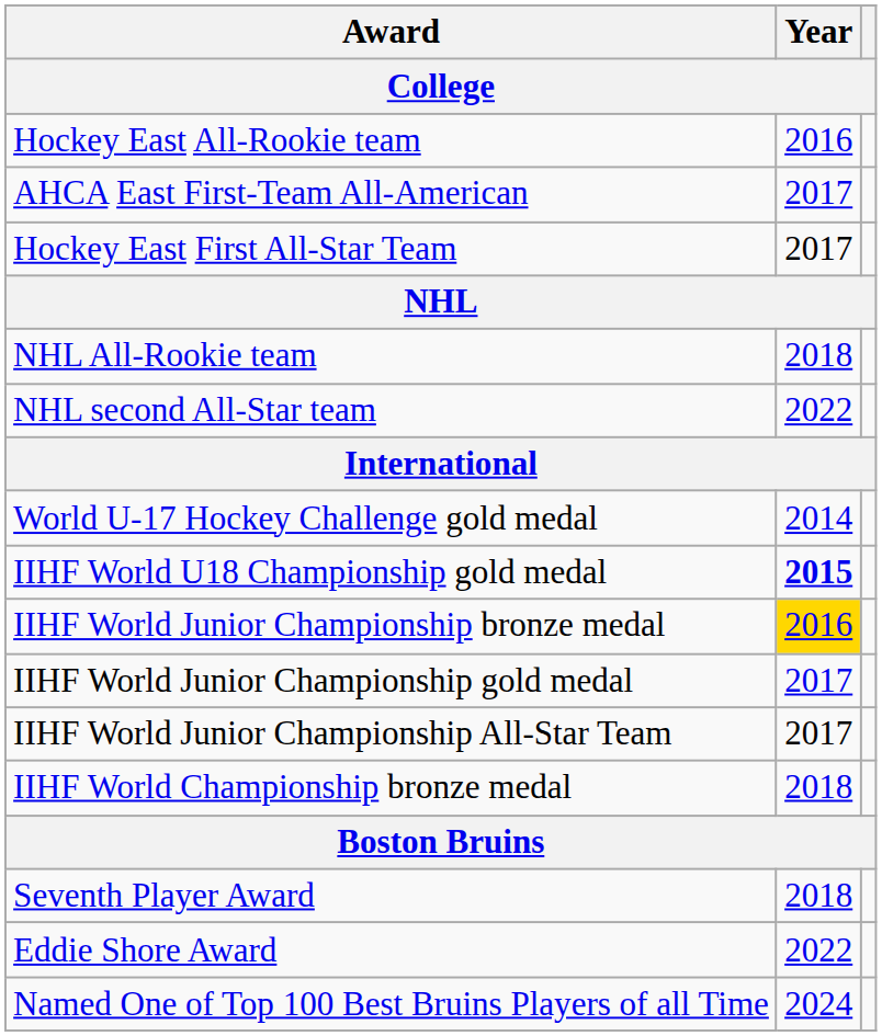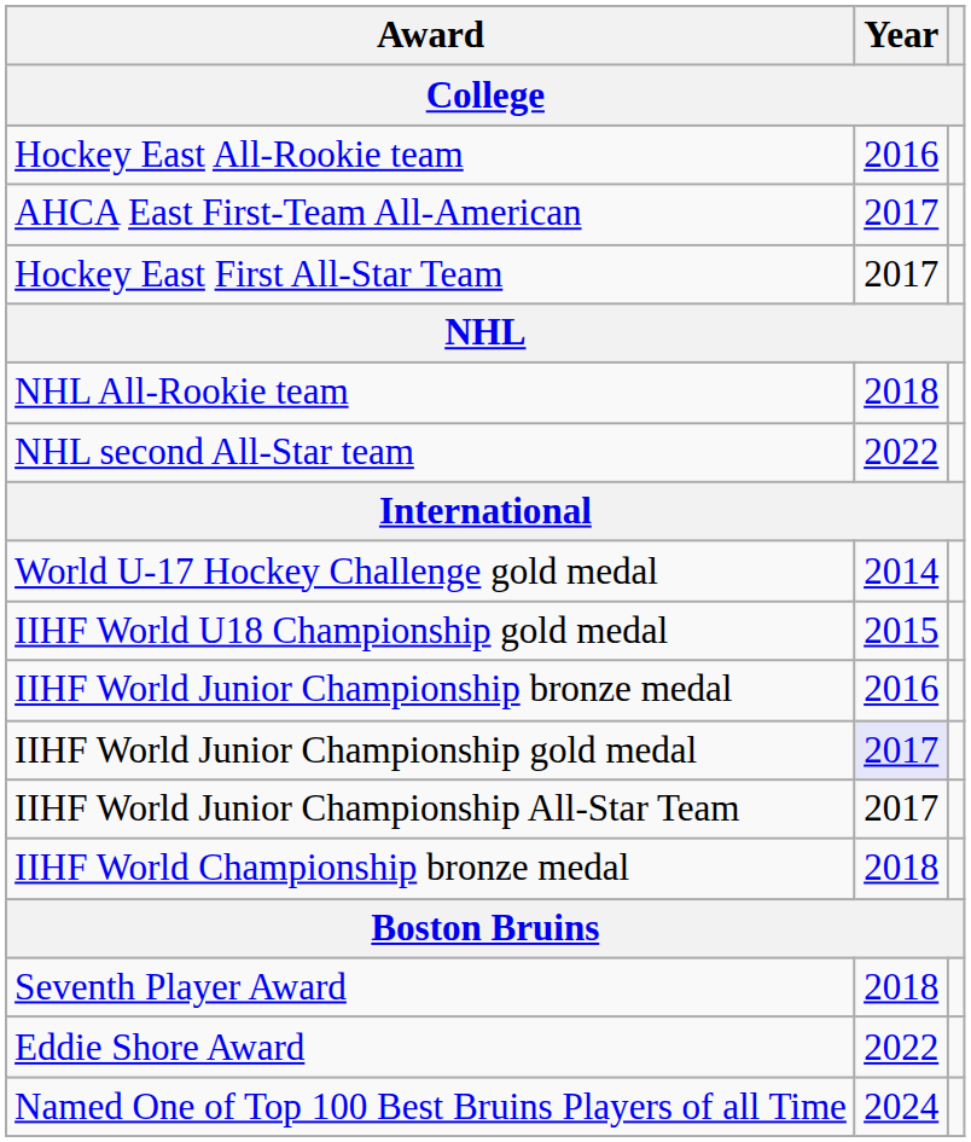IIHF World U18 Championship gold medal | Year: bold -> normal
IIHF World Junior Championship bronze medal | Year: gold background -> no background
IIHF World Junior Championship gold medal | Year: no background -> lavender background
